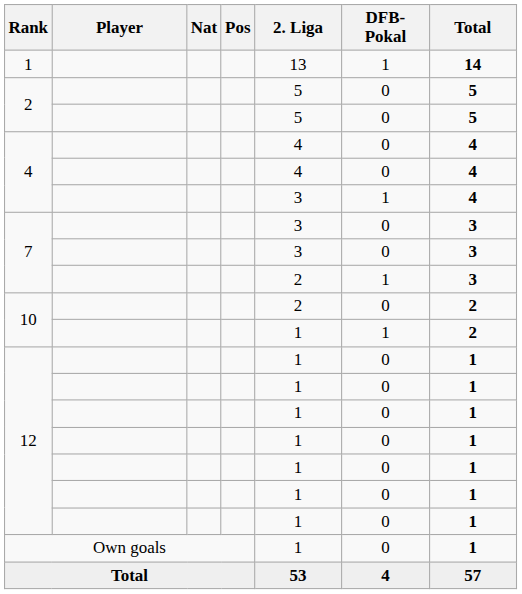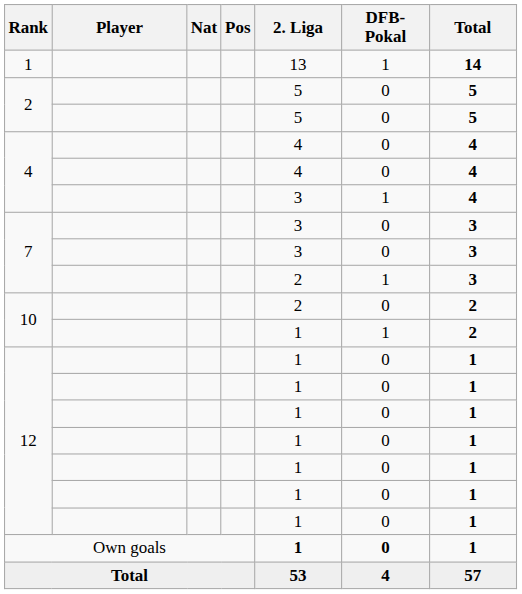Own goals | 2. Liga: normal -> bold
Own goals | DFB-Pokal: normal -> bold
